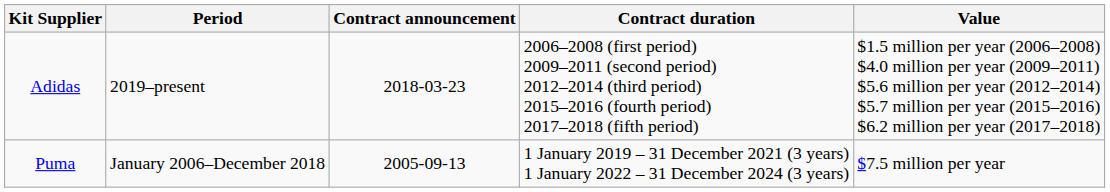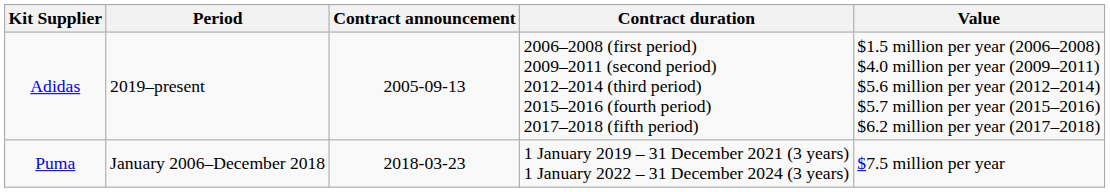Adidas | Contract announcement: 2018-03-23 -> 2005-09-13
Puma | Contract announcement: 2005-09-13 -> 2018-03-23
